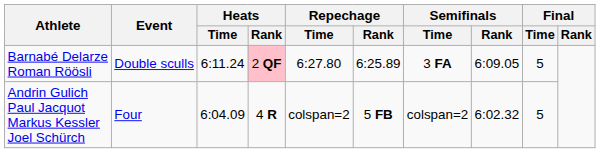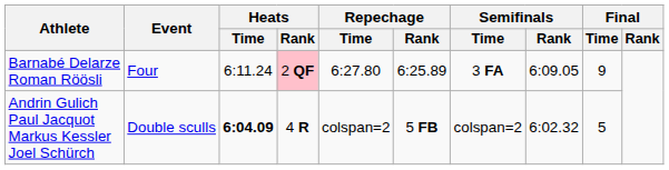Barnabé Delarze Roman Röösli | Event: Double sculls -> Four
Barnabé Delarze Roman Röösli | Final / Time: 5 -> 9
Andrin Gulich Paul Jacquot Markus Kessler Joel Schürch | Event: Four -> Double sculls
Andrin Gulich Paul Jacquot Markus Kessler Joel Schürch | Heats / Time: normal -> bold
